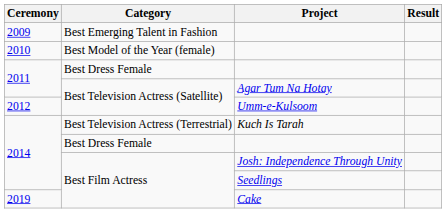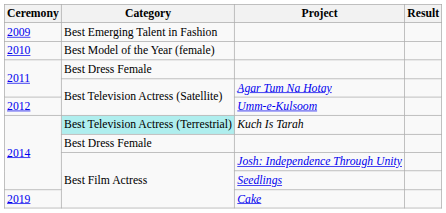Kuch Is Tarah | Category: no background -> paleturquoise background
